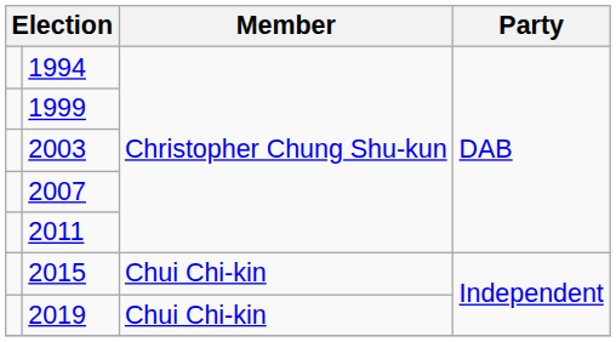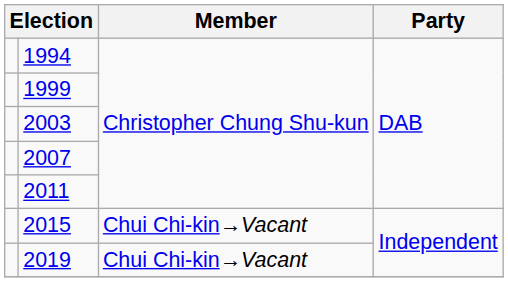2015 | Member: Chui Chi-kin -> Chui Chi-kin→Vacant
2019 | Member: Chui Chi-kin -> Chui Chi-kin→Vacant
